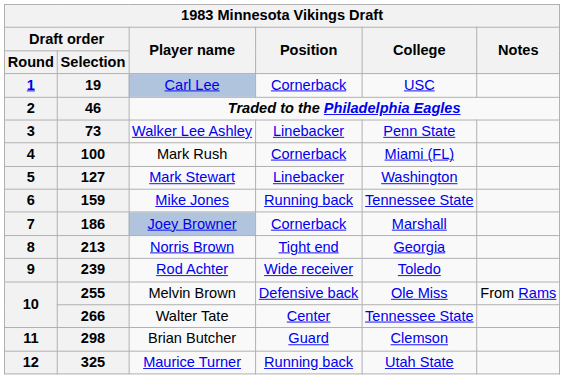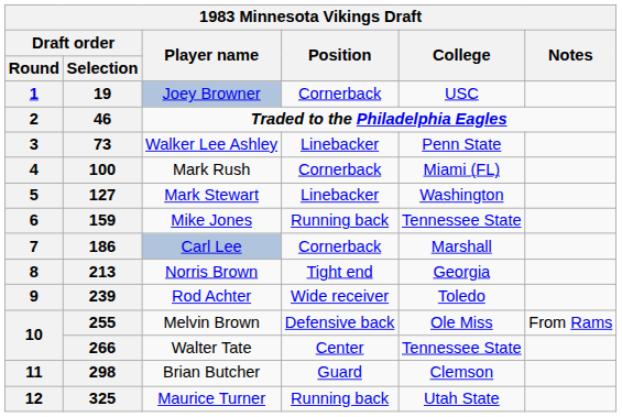19 | Player name: Carl Lee -> Joey Browner
186 | Player name: Joey Browner -> Carl Lee
